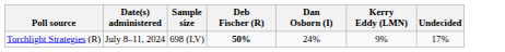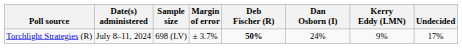+ column: Margin of error | ± 3.7%
